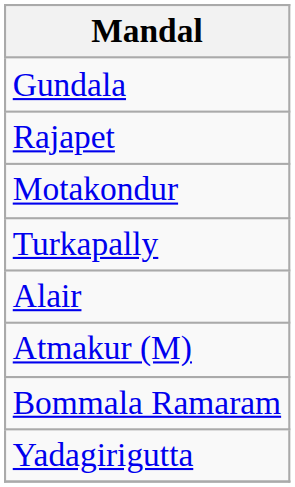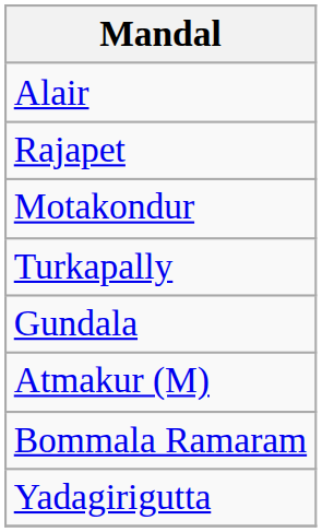row 2 | column 1: Gundala -> Alair
row 6 | column 1: Alair -> Gundala
